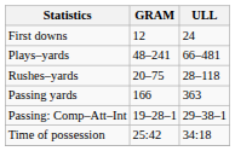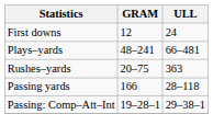Rushes–yards | ULL: 28–118 -> 363
Passing yards | ULL: 363 -> 28–118
- row: Time of possession | 25:42 | 34:18
